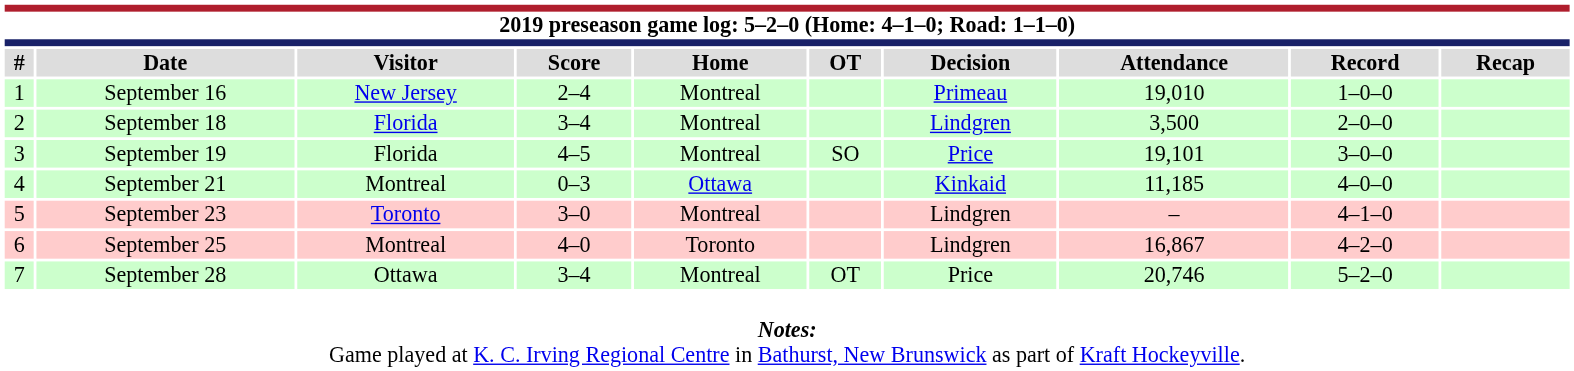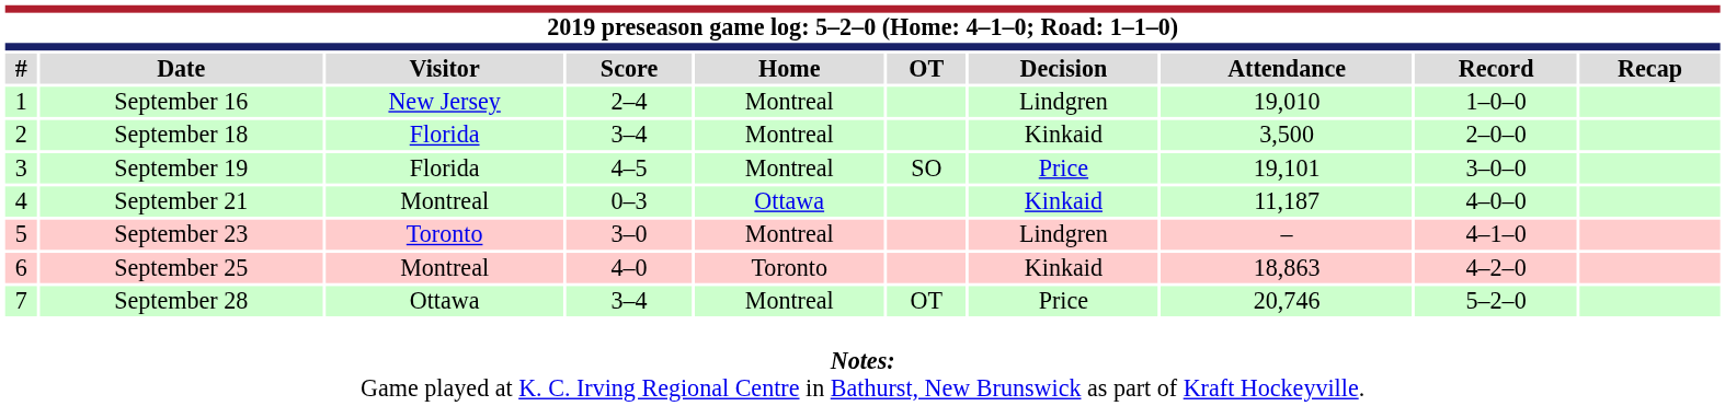September 16 | Decision: Primeau -> Lindgren
September 18 | Decision: Lindgren -> Kinkaid
September 21 | Attendance: 11,185 -> 11,187
September 25 | Decision: Lindgren -> Kinkaid
September 25 | Attendance: 16,867 -> 18,863
